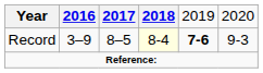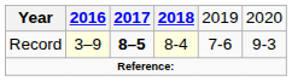Record | column 2: no background -> lightyellow background
Record | column 3: normal -> bold
Record | column 5: bold -> normal
